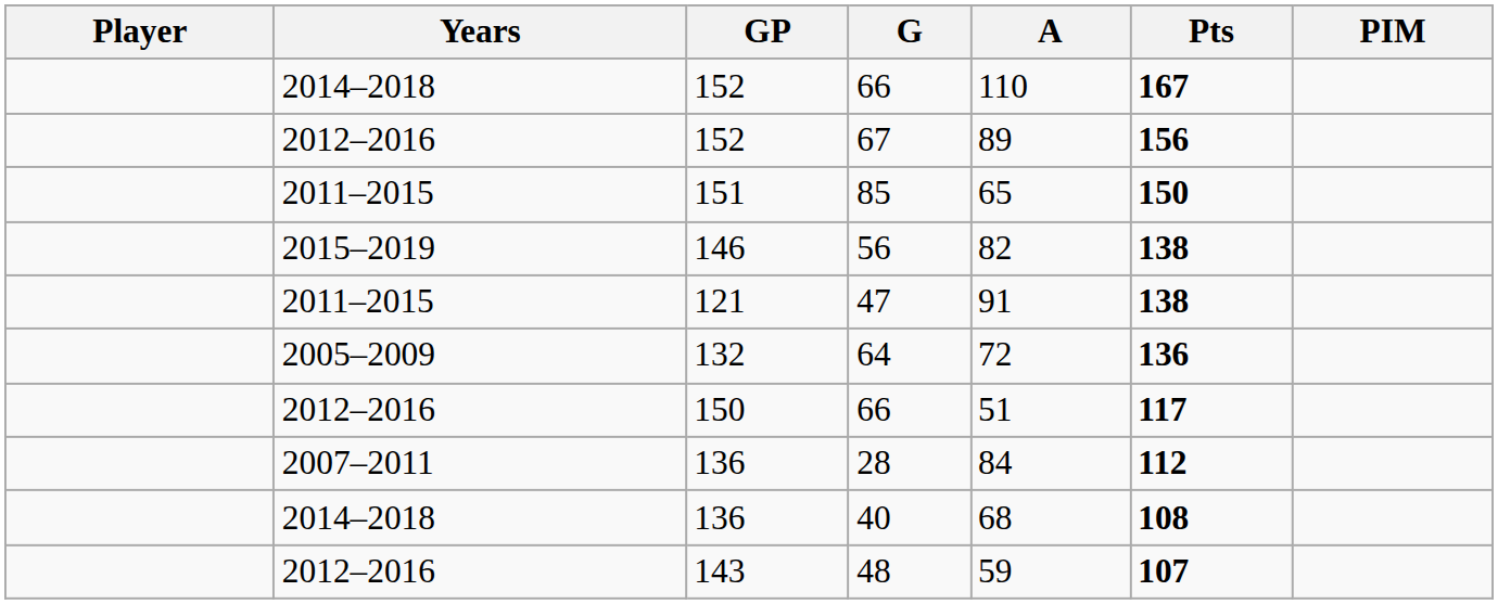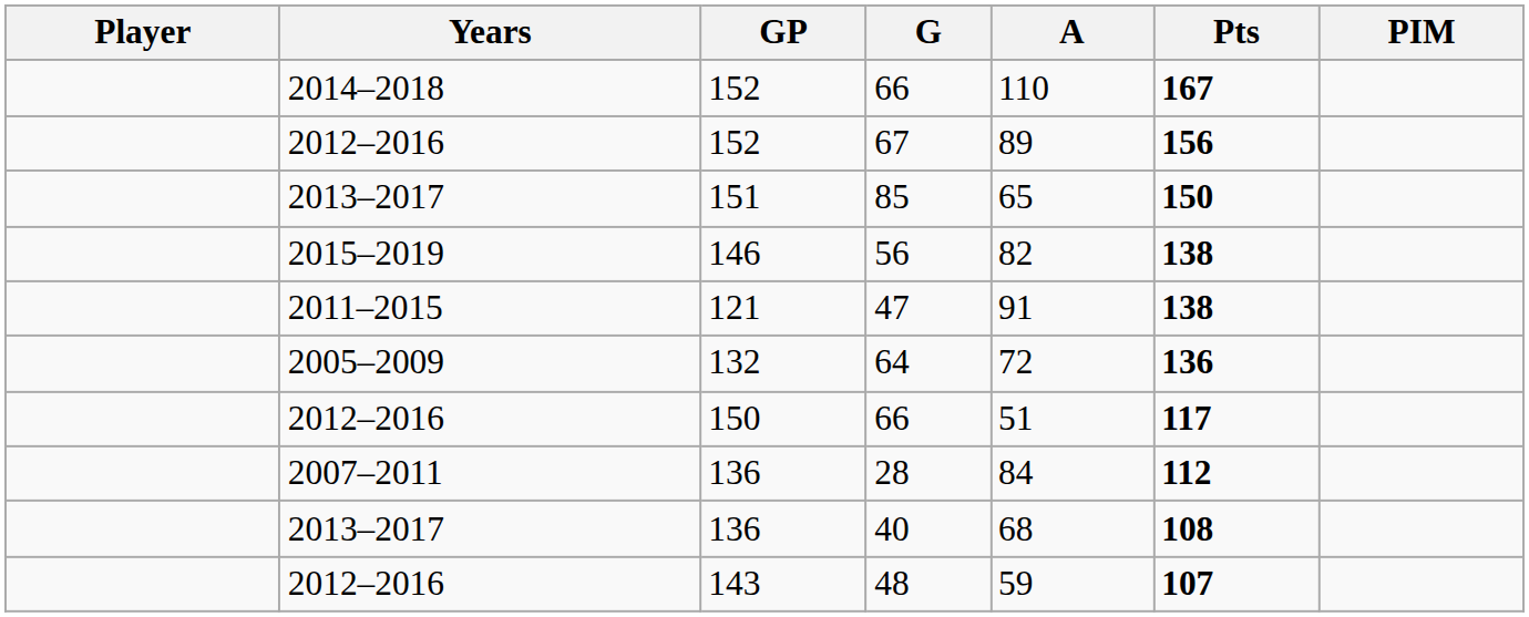85 | Years: 2011–2015 -> 2013–2017
40 | Years: 2014–2018 -> 2013–2017
